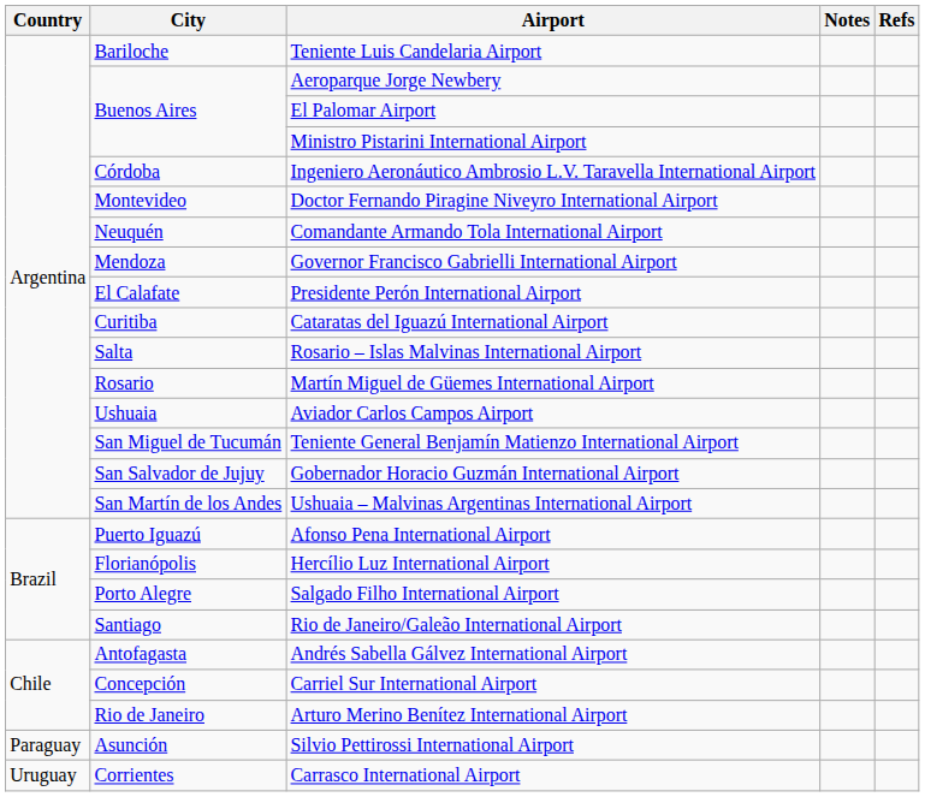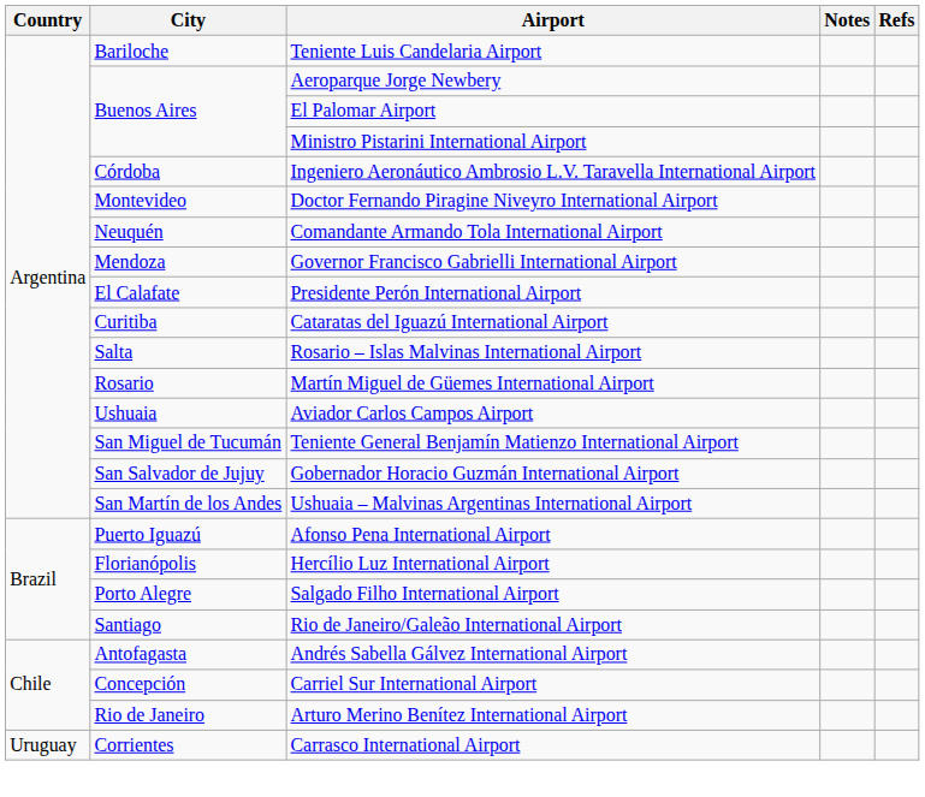- row: Paraguay | Asunción | Silvio Pettirossi International Airport
